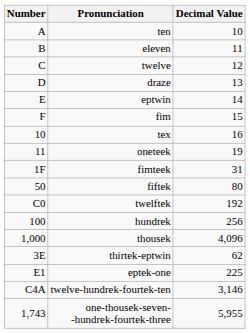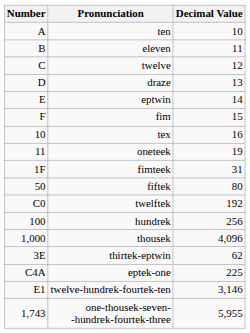eptek-one | Number: E1 -> C4A
twelve-hundrek-fourtek-ten | Number: C4A -> E1
